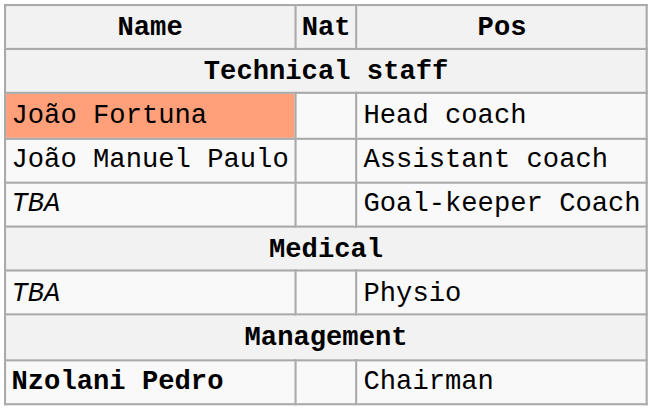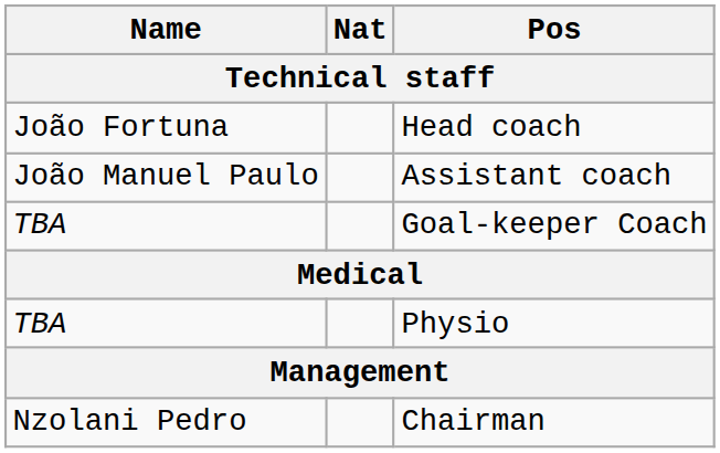Head coach | Name: lightsalmon background -> no background
Chairman | Name: bold -> normal
